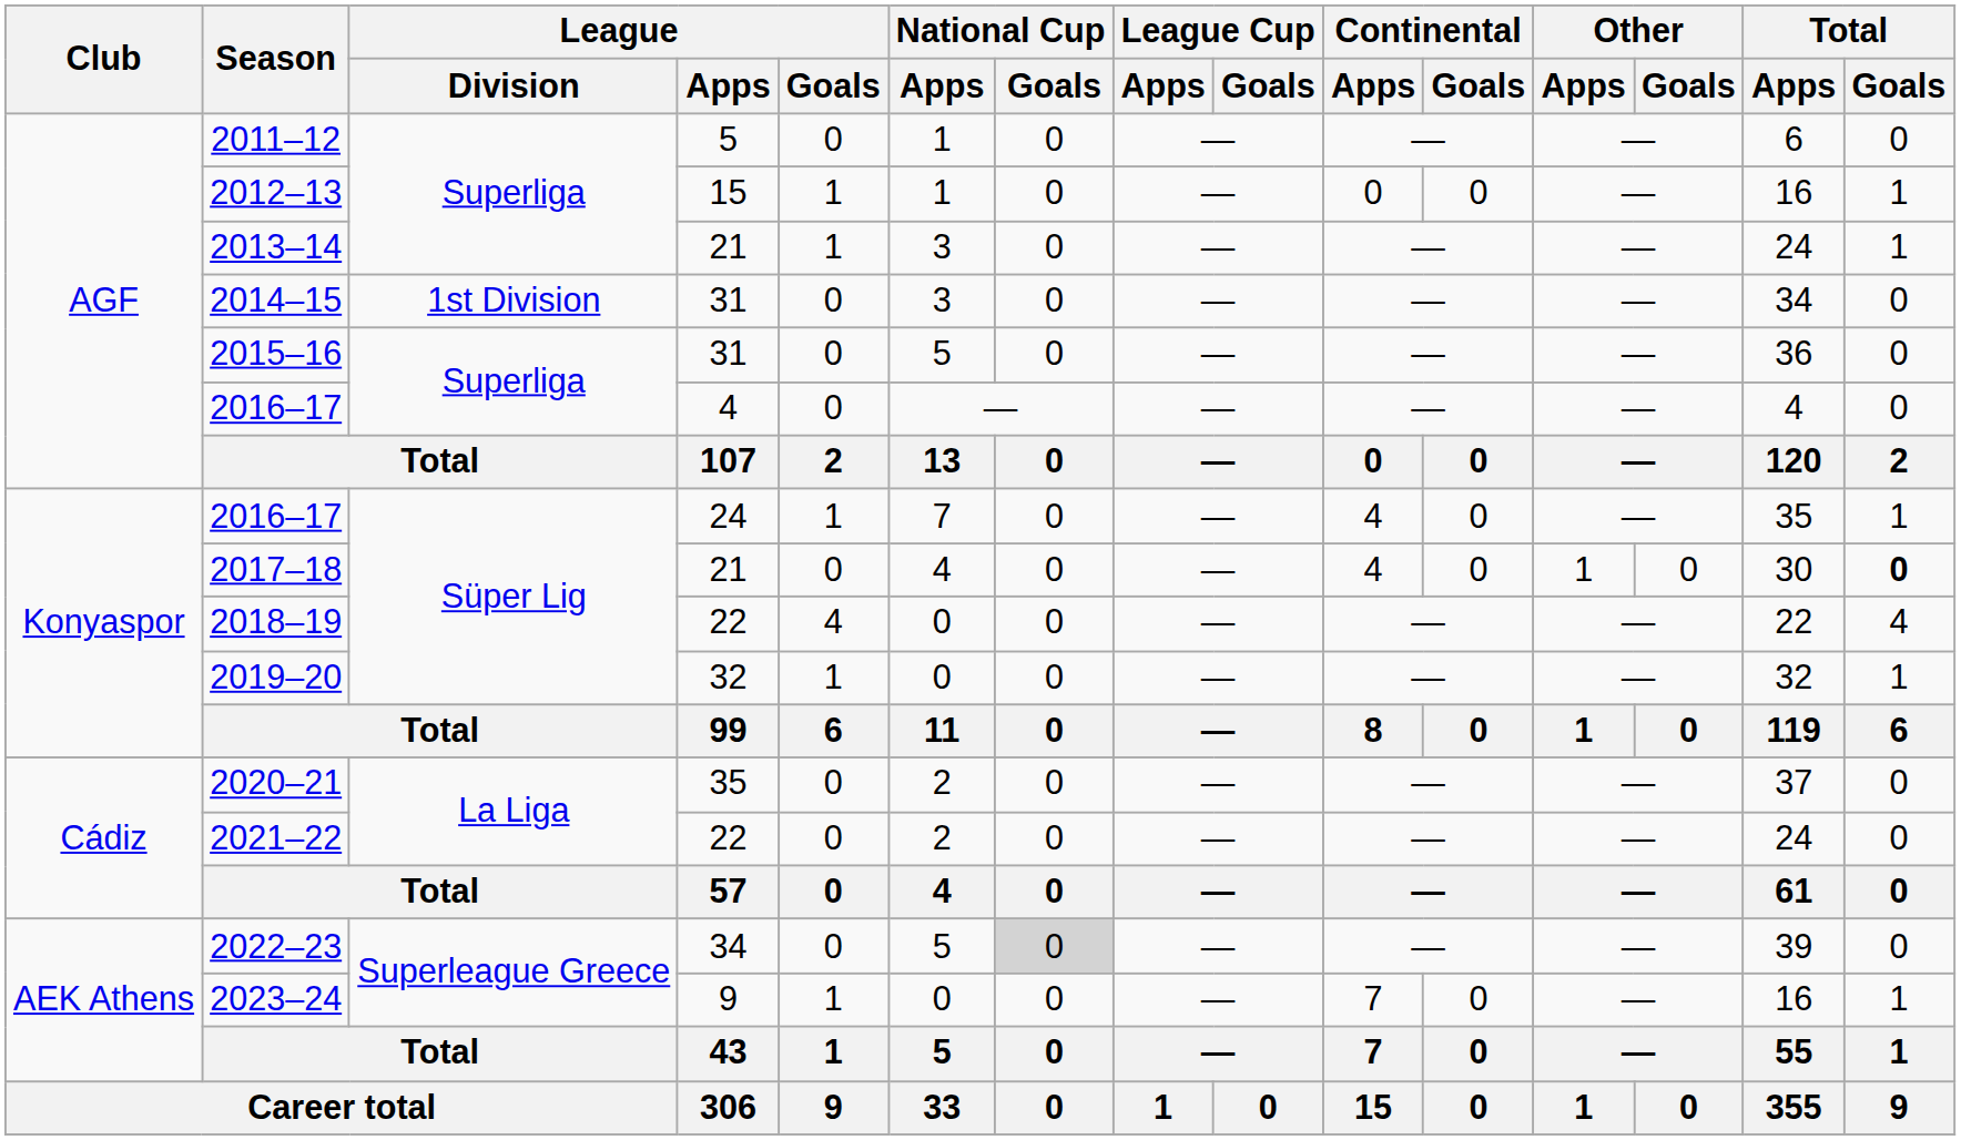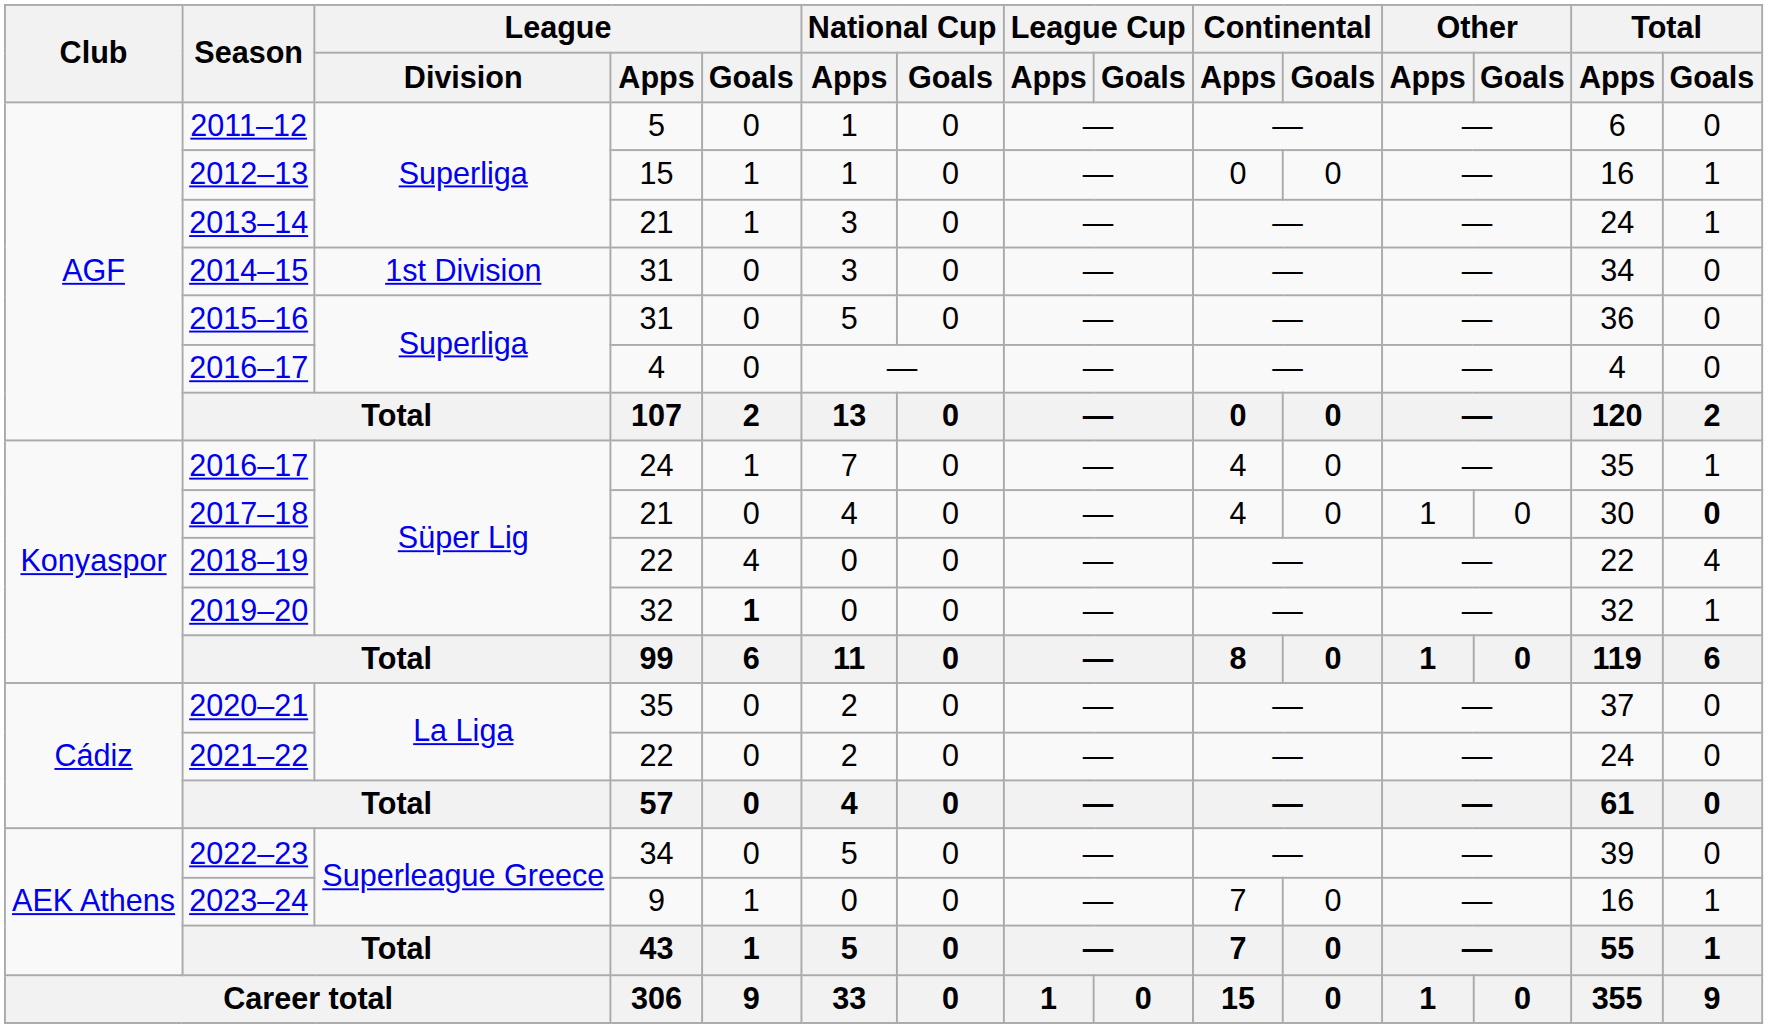2019–20 | League / Goals: normal -> bold
2022–23 | National Cup / Goals: lightgrey background -> no background
